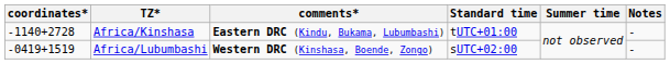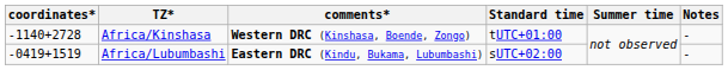Africa/Kinshasa | comments*: Eastern DRC (Kindu, Bukama, Lubumbashi) -> Western DRC (Kinshasa, Boende, Zongo)
Africa/Lubumbashi | comments*: Western DRC (Kinshasa, Boende, Zongo) -> Eastern DRC (Kindu, Bukama, Lubumbashi)
